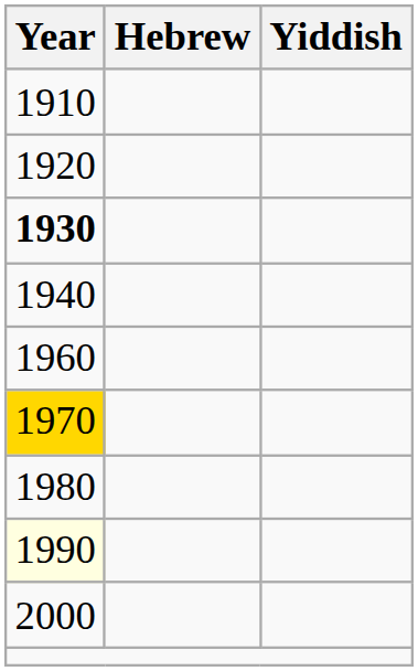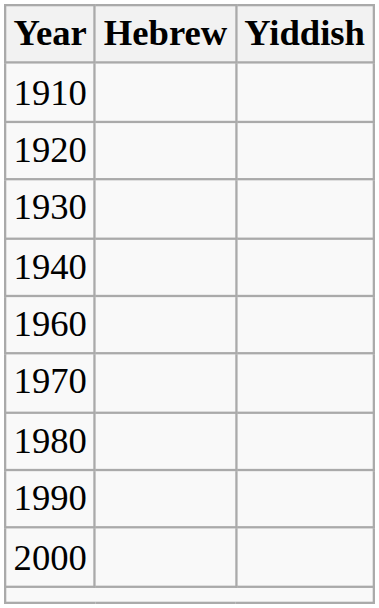1930 | Year: bold -> normal
1970 | Year: gold background -> no background
1990 | Year: lightyellow background -> no background
